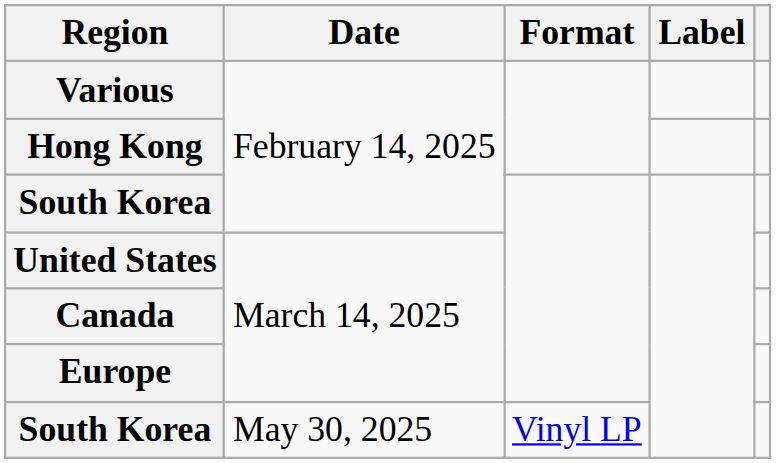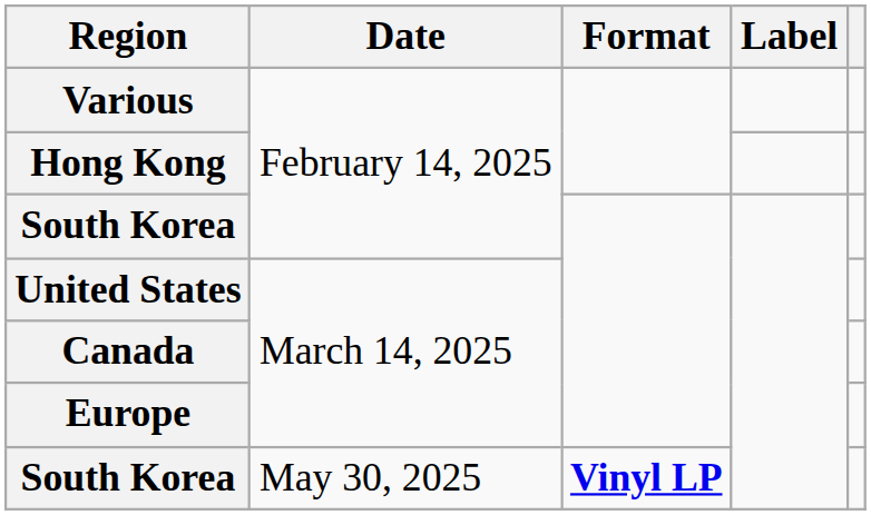South Korea / May 30, 2025 | Format: normal -> bold
